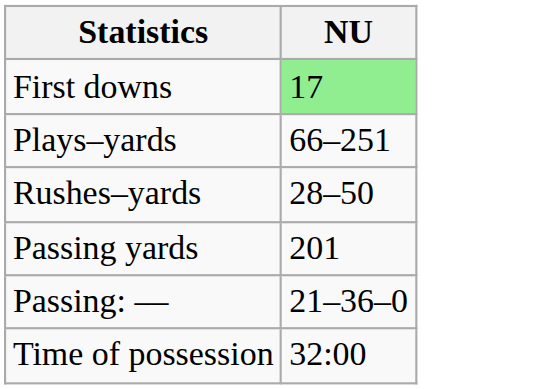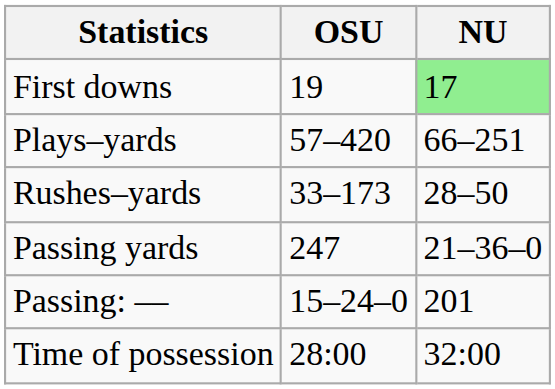+ column: OSU | 19 | 57–420 | 33–173 | 247 | 15–24–0 | 28:00
Passing yards | NU: 201 -> 21–36–0
Passing: –– | NU: 21–36–0 -> 201
